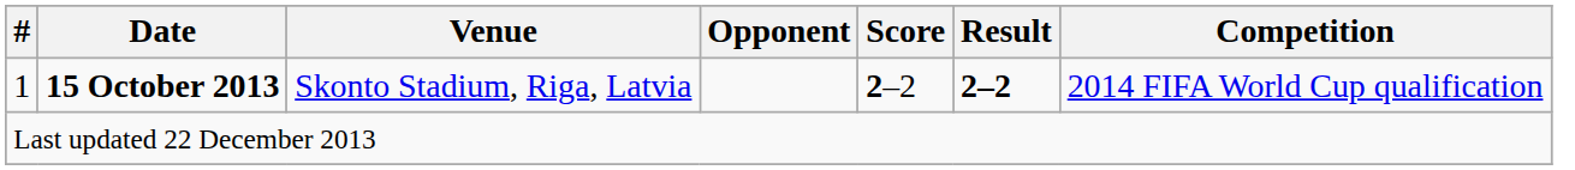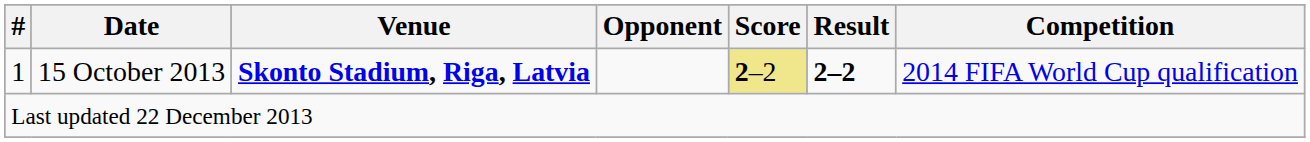1 | Date: bold -> normal
1 | Venue: normal -> bold
1 | Score: no background -> khaki background
